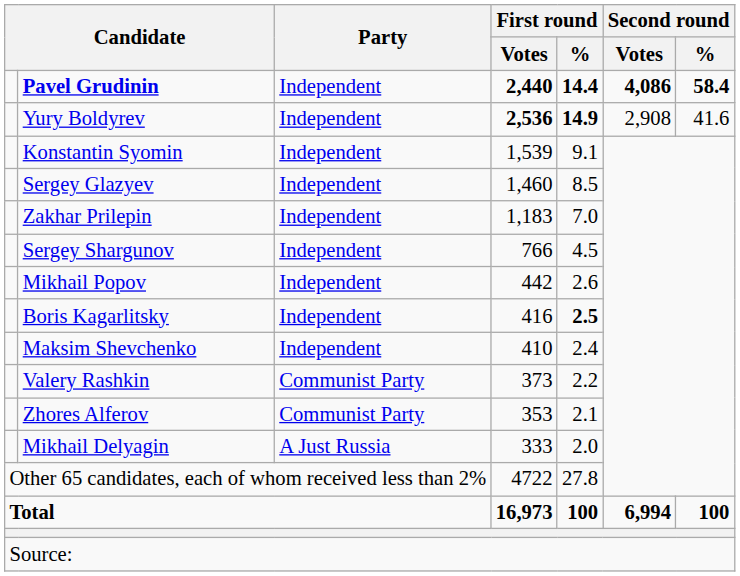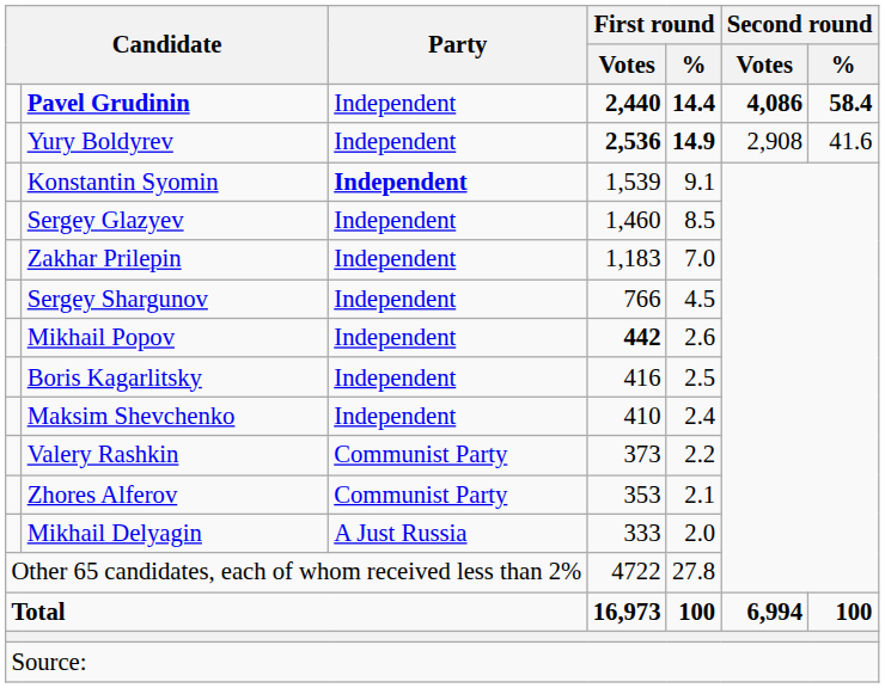Konstantin Syomin | Party: normal -> bold
Mikhail Popov | First round / Votes: normal -> bold
Boris Kagarlitsky | First round / %: bold -> normal
